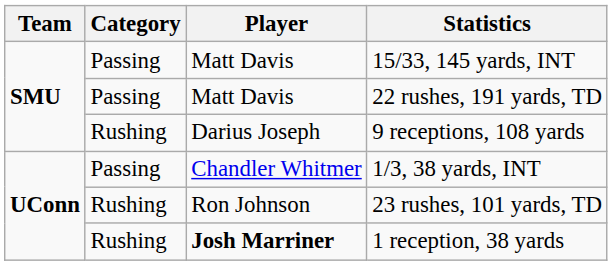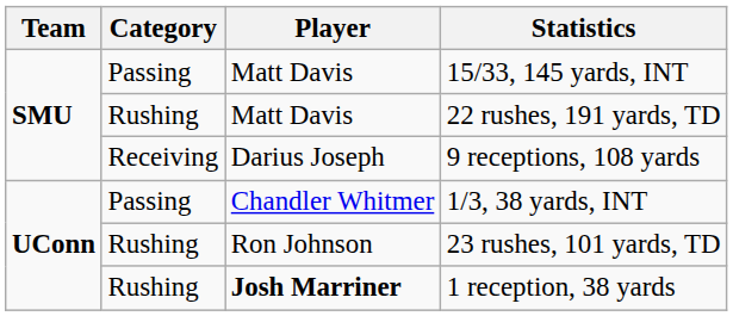22 rushes, 191 yards, TD | Category: Passing -> Rushing
9 receptions, 108 yards | Category: Rushing -> Receiving
